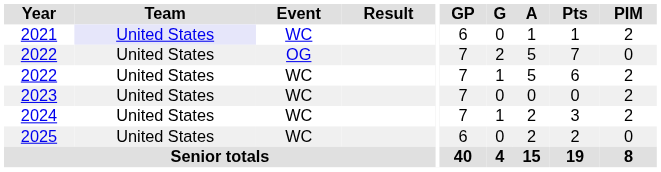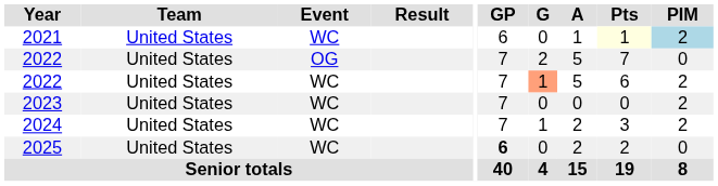2021 | Team: lavender background -> no background
2021 | Pts: no background -> lightyellow background
2021 | PIM: no background -> lightblue background
2022 / WC | G: no background -> lightsalmon background
2025 | GP: normal -> bold
